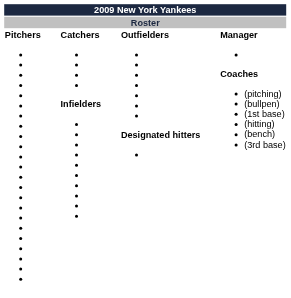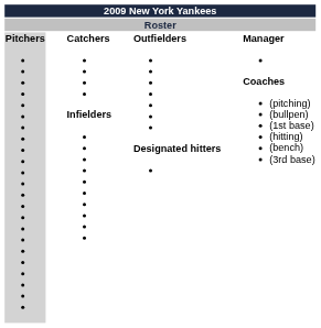Pitchers | column 1: no background -> lightgrey background
